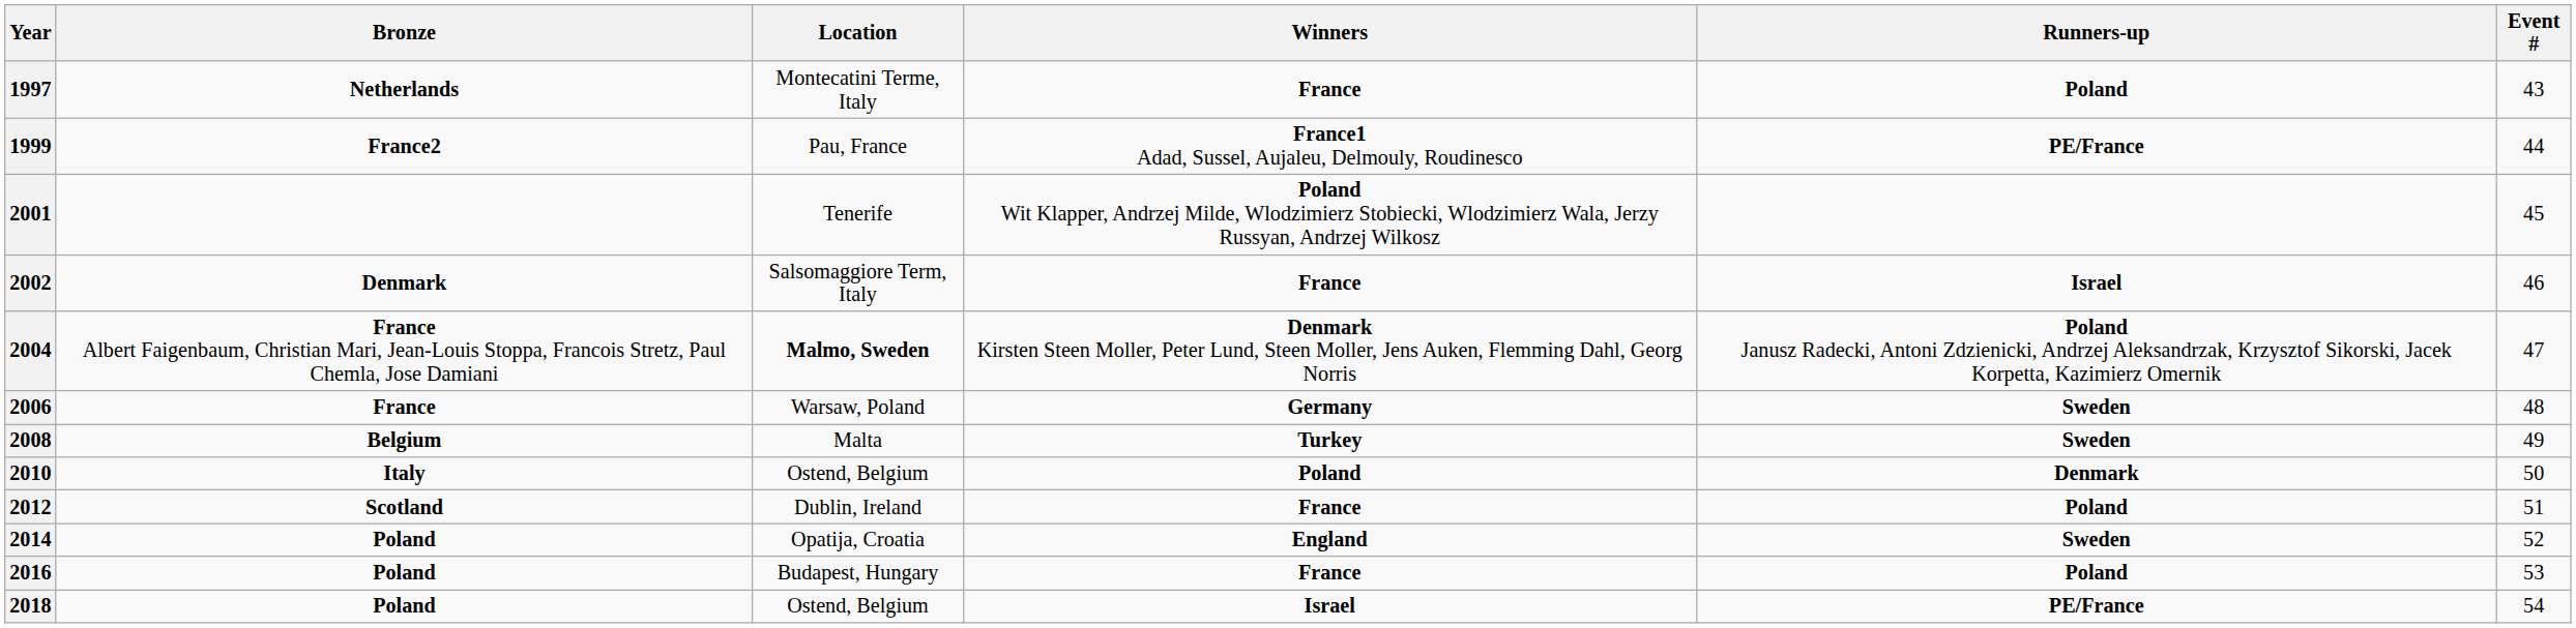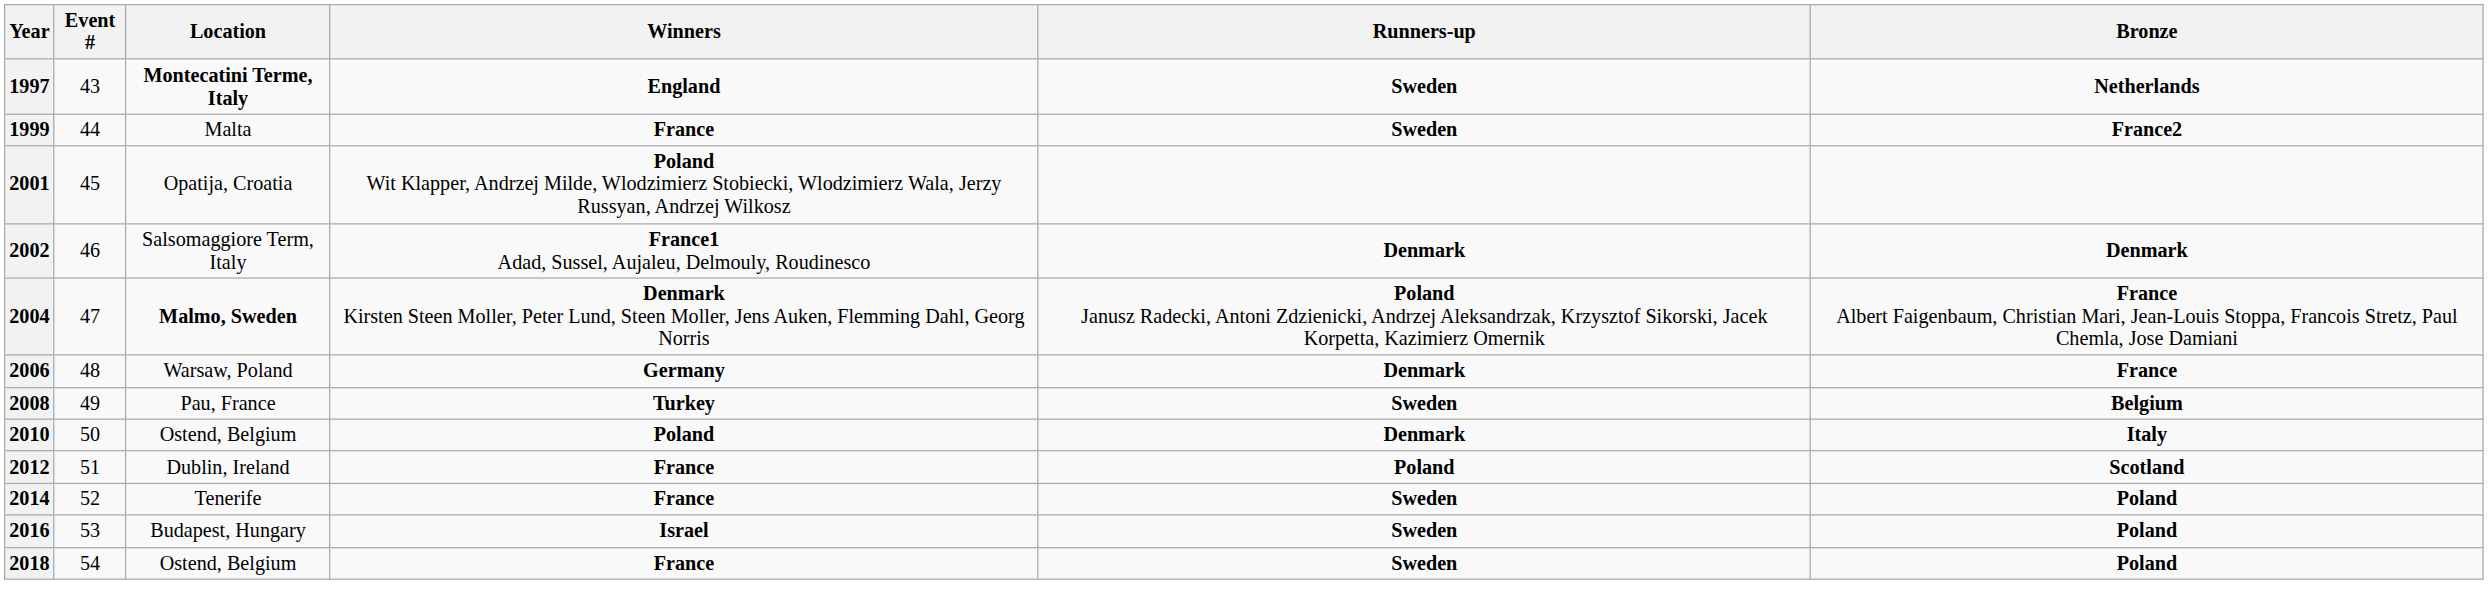columns swapped: Event # <-> Bronze
1997 | Location: normal -> bold
1997 | Winners: France -> England
1997 | Runners-up: Poland -> Sweden
1999 | Location: Pau, France -> Malta
1999 | Winners: France1 Adad, Sussel, Aujaleu, Delmouly, Roudinesco -> France
1999 | Runners-up: PE/France -> Sweden
2001 | Location: Tenerife -> Opatija, Croatia
2002 | Winners: France -> France1 Adad, Sussel, Aujaleu, Delmouly, Roudinesco
2002 | Runners-up: Israel -> Denmark
2006 | Runners-up: Sweden -> Denmark
2008 | Location: Malta -> Pau, France
2014 | Location: Opatija, Croatia -> Tenerife
2014 | Winners: England -> France
2016 | Winners: France -> Israel
2016 | Runners-up: Poland -> Sweden
2018 | Winners: Israel -> France
2018 | Runners-up: PE/France -> Sweden
